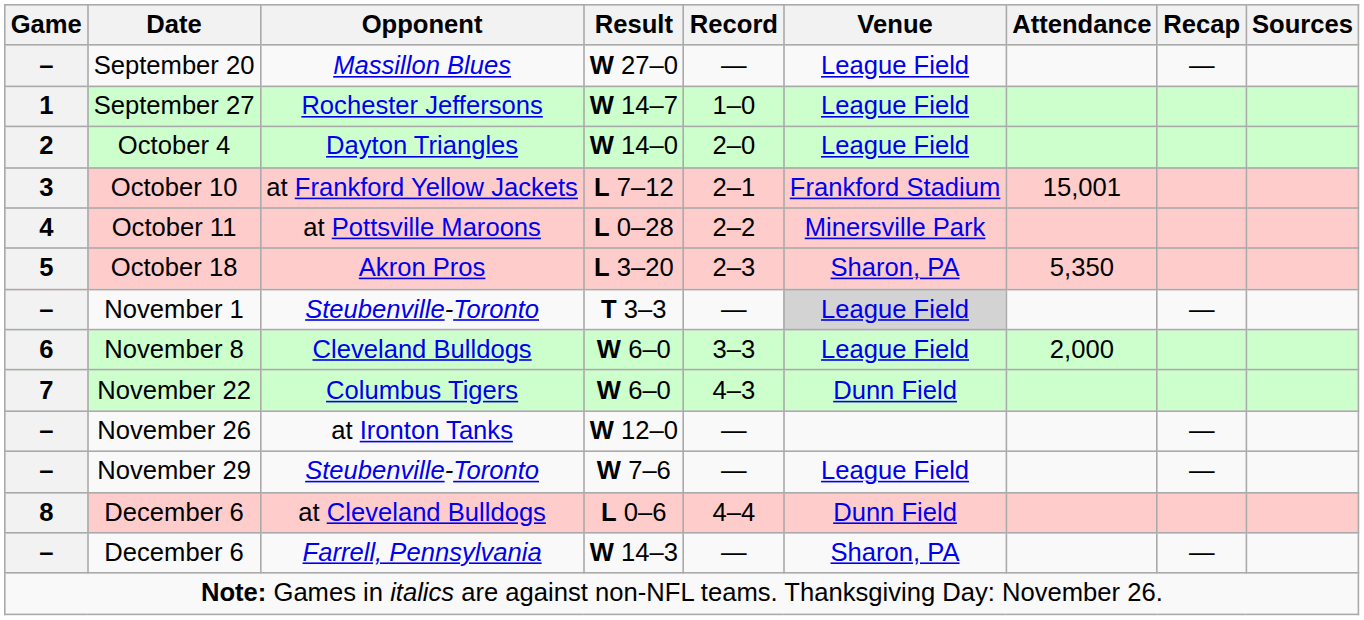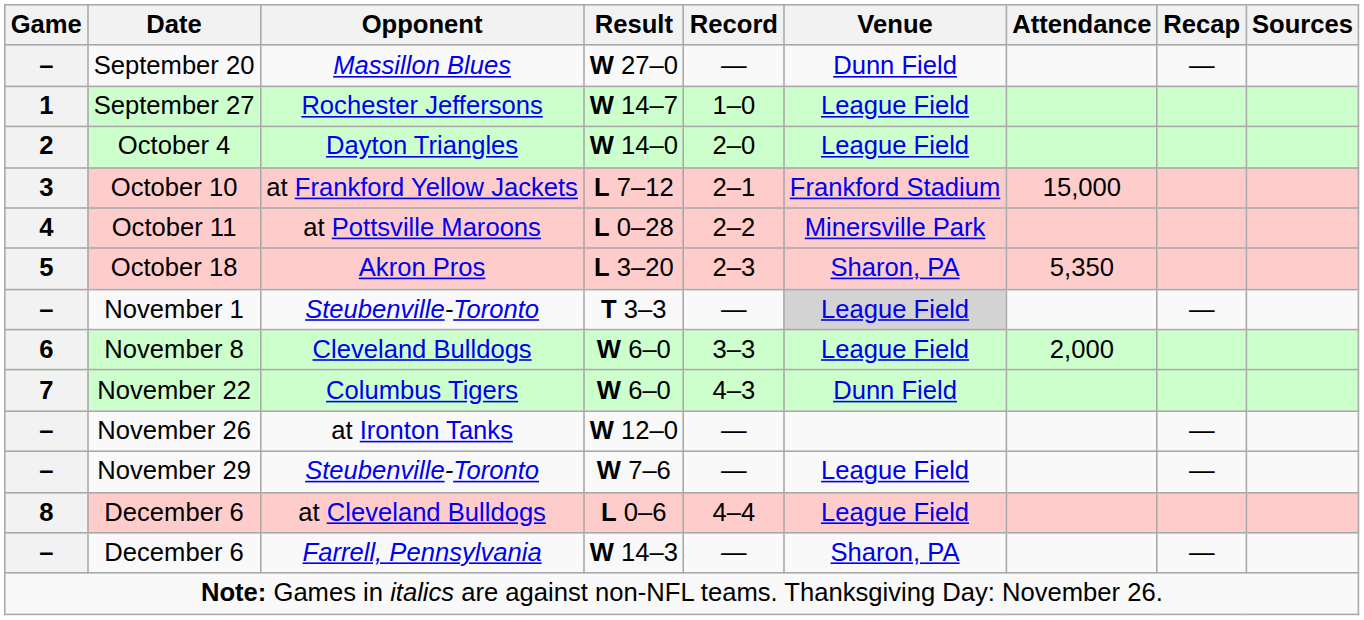September 20 | Venue: League Field -> Dunn Field
October 10 | Attendance: 15,001 -> 15,000
December 6 / at Cleveland Bulldogs | Venue: Dunn Field -> League Field
